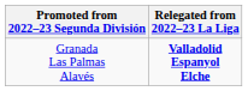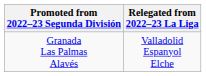Granada Las Palmas Alavés | Relegated from 2022–23 La Liga: bold -> normal
